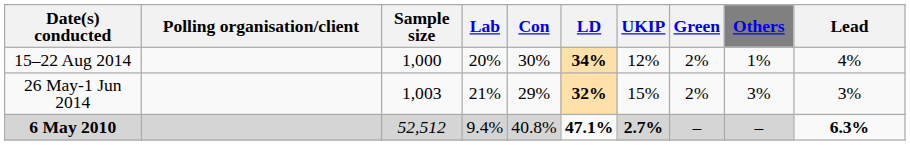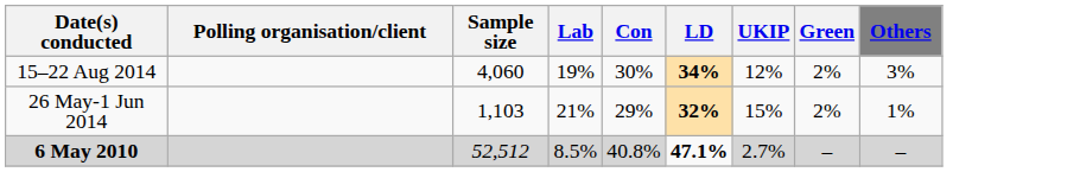- column: Lead | 4% | 3% | 6.3%
15–22 Aug 2014 | Sample size: 1,000 -> 4,060
15–22 Aug 2014 | Lab: 20% -> 19%
15–22 Aug 2014 | Others: 1% -> 3%
26 May-1 Jun 2014 | Sample size: 1,003 -> 1,103
26 May-1 Jun 2014 | Others: 3% -> 1%
6 May 2010 | Lab: 9.4% -> 8.5%
6 May 2010 | UKIP: bold -> normal
